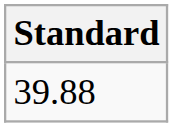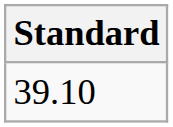row 2 | column 1: 39.88 -> 39.10
